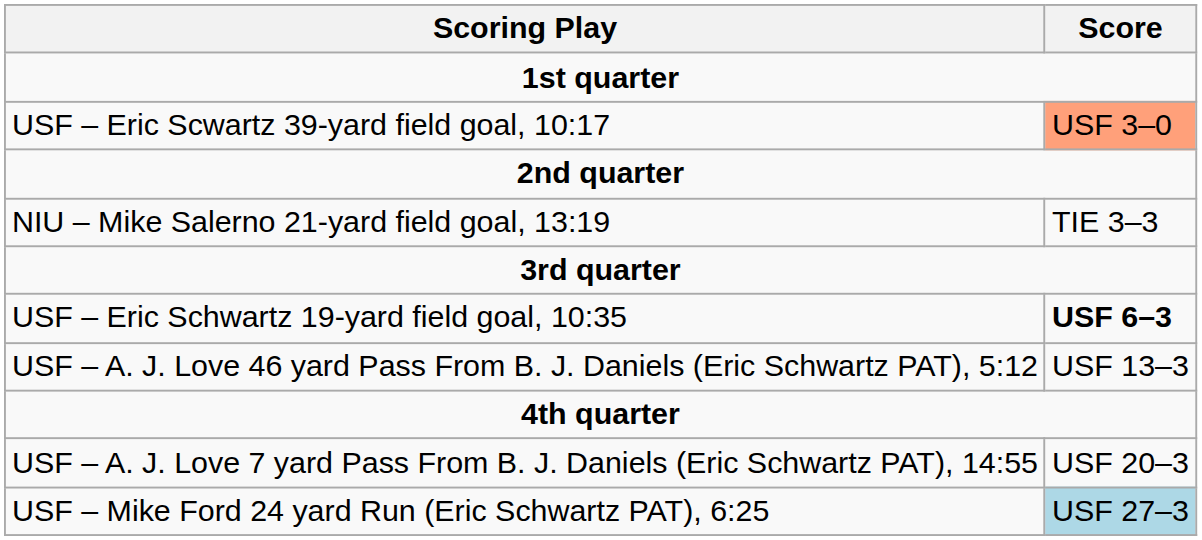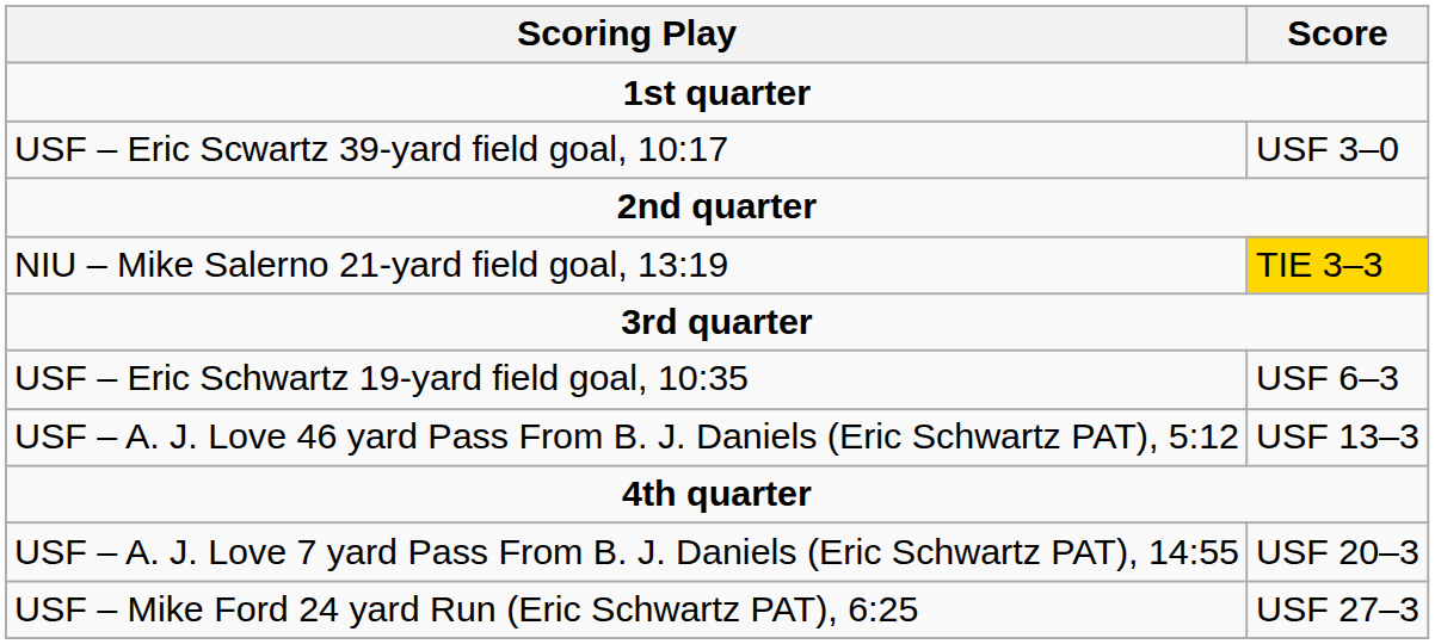USF – Eric Scwartz 39-yard field goal, 10:17 | Score: lightsalmon background -> no background
NIU – Mike Salerno 21-yard field goal, 13:19 | Score: no background -> gold background
USF – Eric Schwartz 19-yard field goal, 10:35 | Score: bold -> normal
USF – Mike Ford 24 yard Run (Eric Schwartz PAT), 6:25 | Score: lightblue background -> no background
